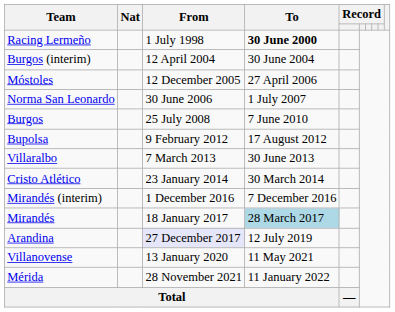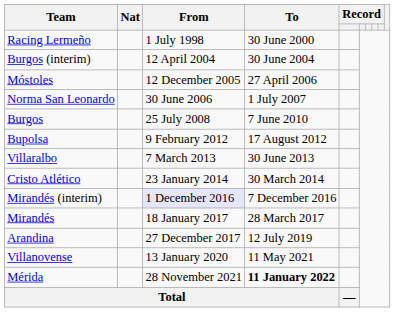Racing Lermeño | To: bold -> normal
Mirandés (interim) | From: no background -> lavender background
Mirandés | To: lightblue background -> no background
Arandina | From: lavender background -> no background
Mérida | To: normal -> bold
